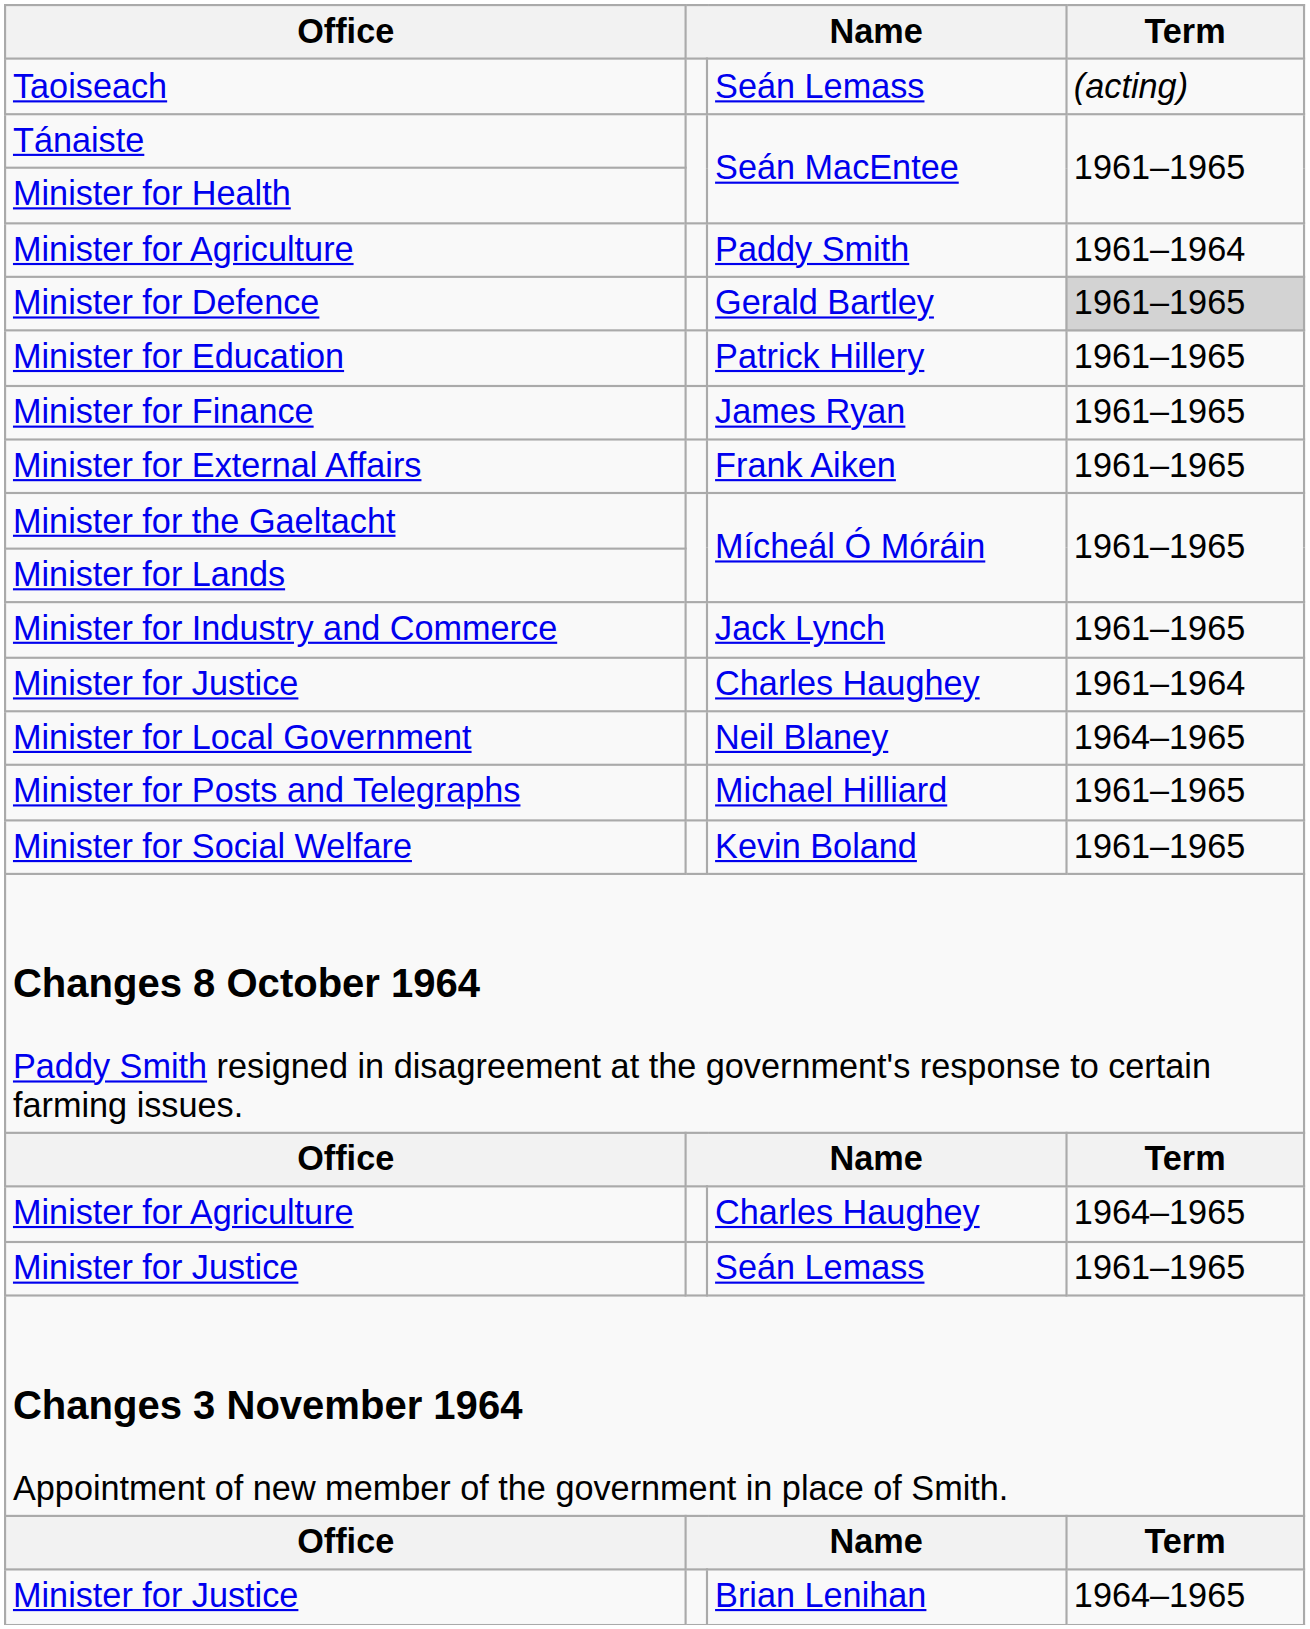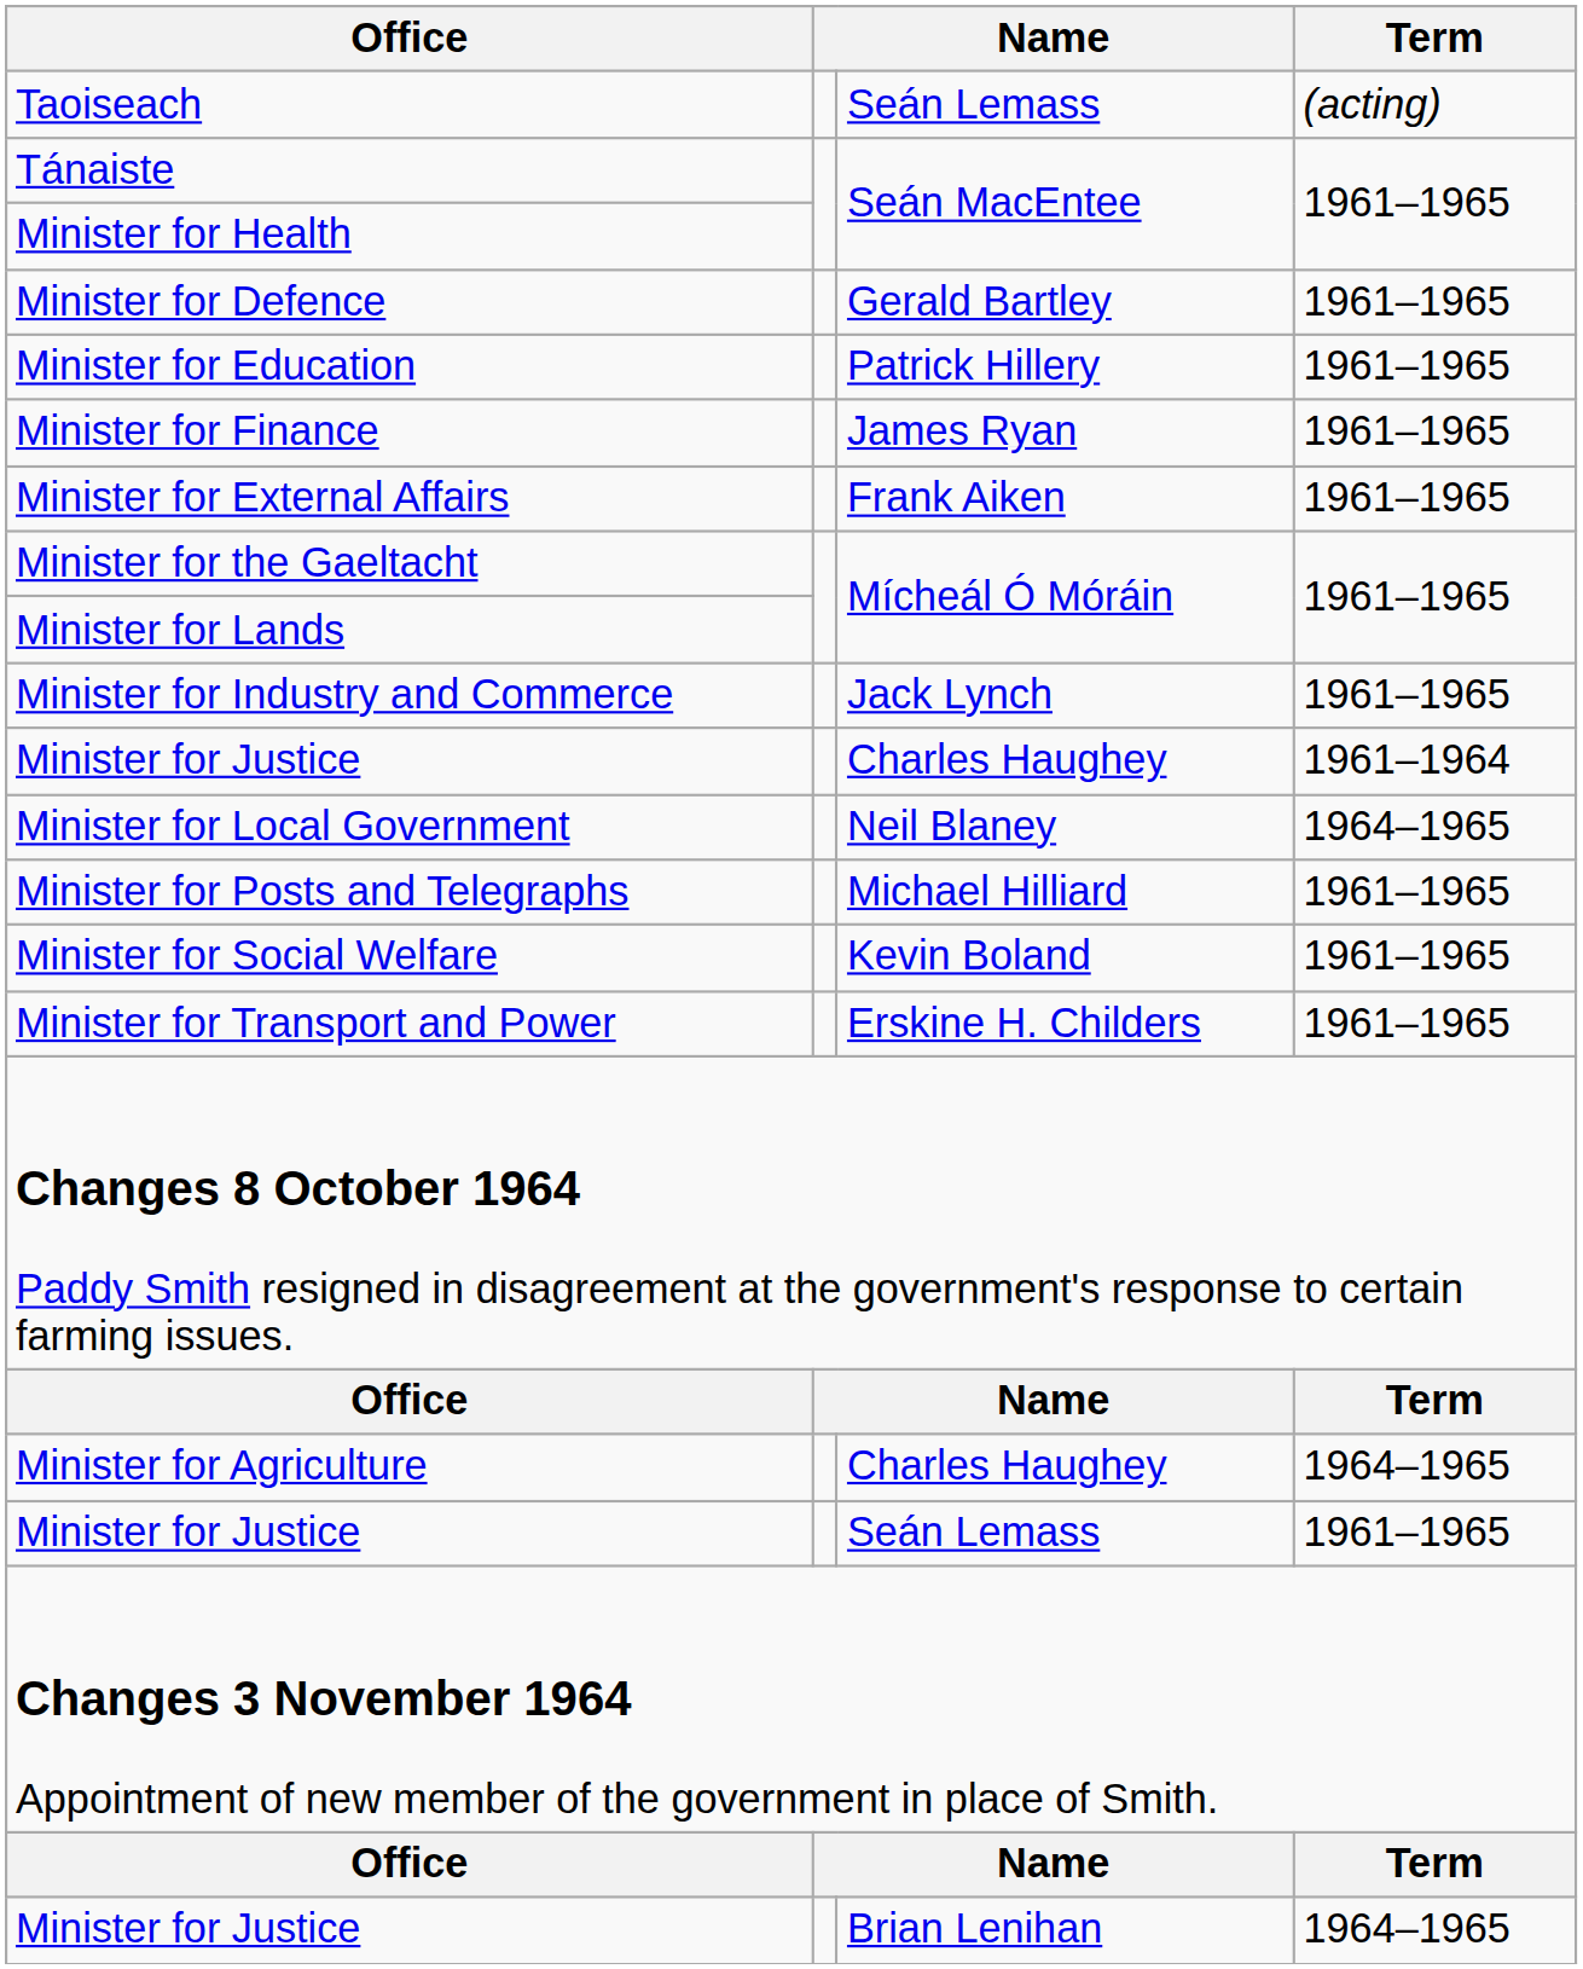- row: Minister for Agriculture | Paddy Smith | 1961–1964
Minister for Defence | Term: lightgrey background -> no background
+ row: Minister for Transport and Power | Erskine H. Childers | 1961–1965
